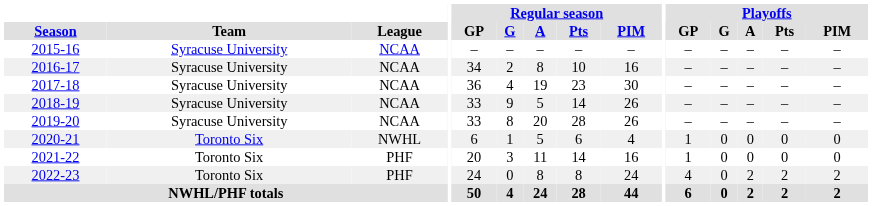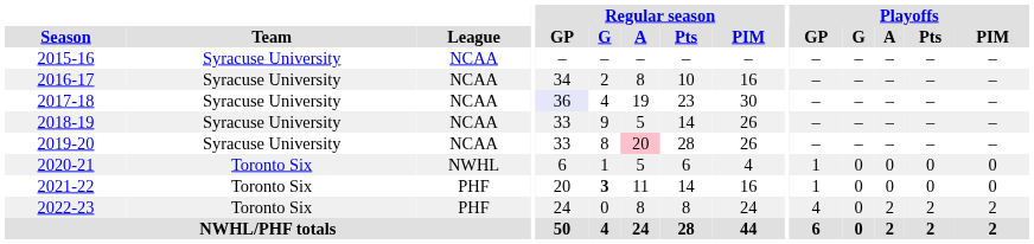2017-18 | Regular season / GP: no background -> lavender background
2019-20 | Regular season / A: no background -> pink background
2021-22 | Regular season / G: normal -> bold
